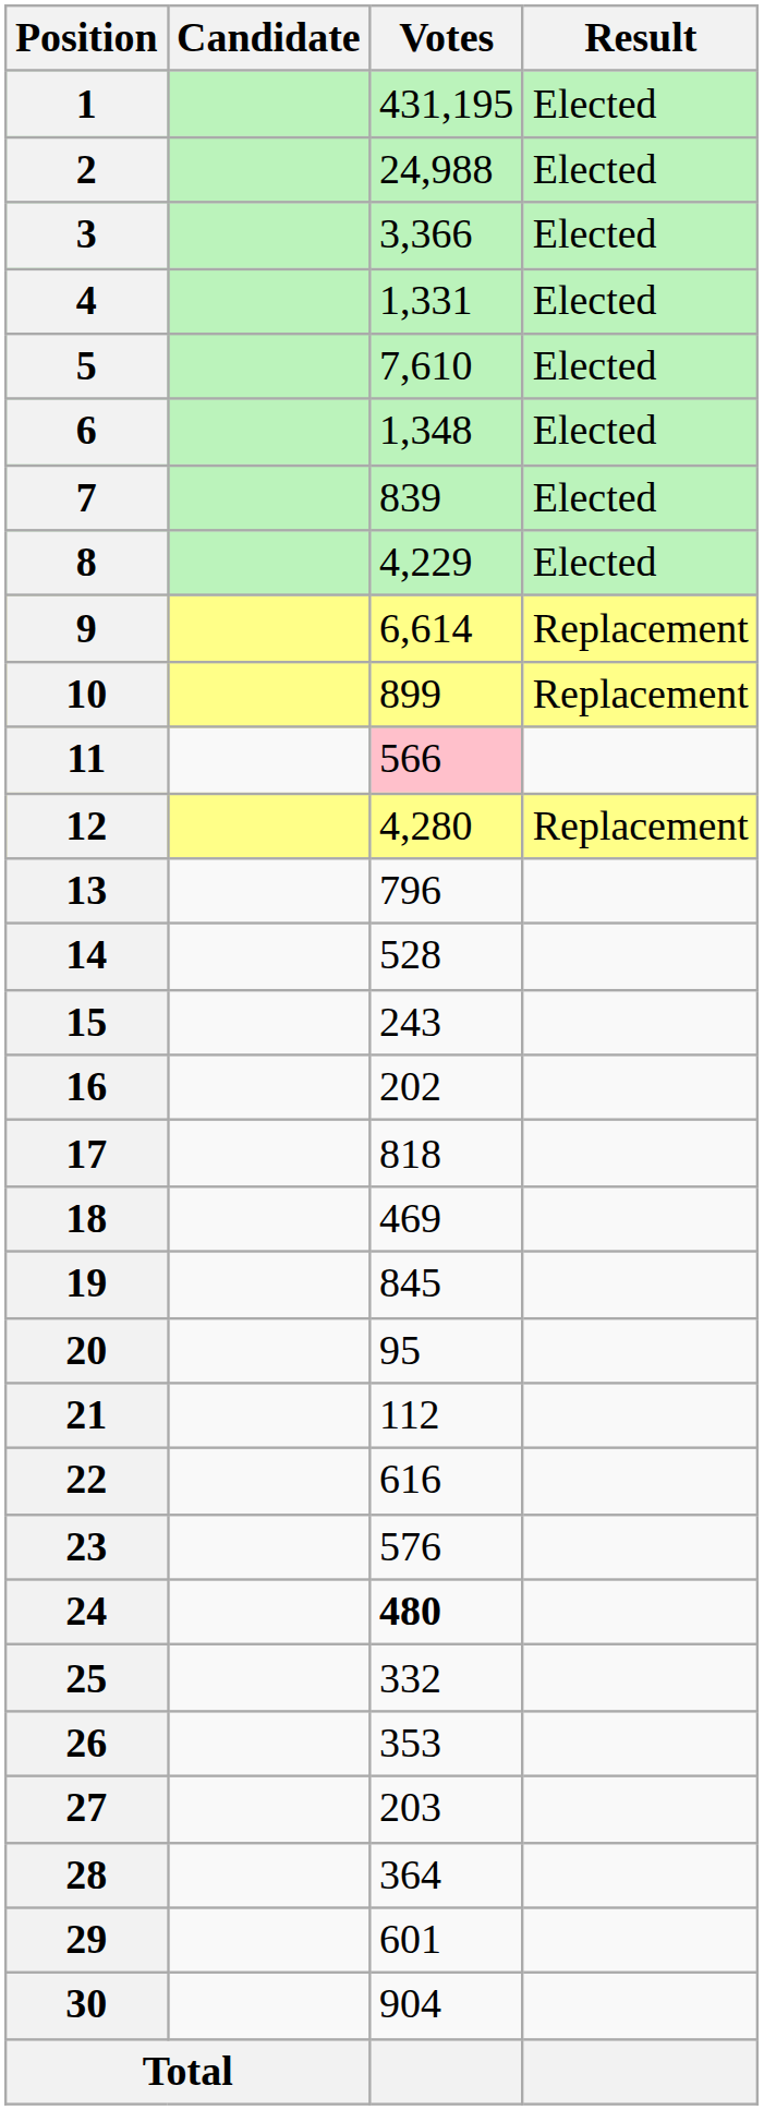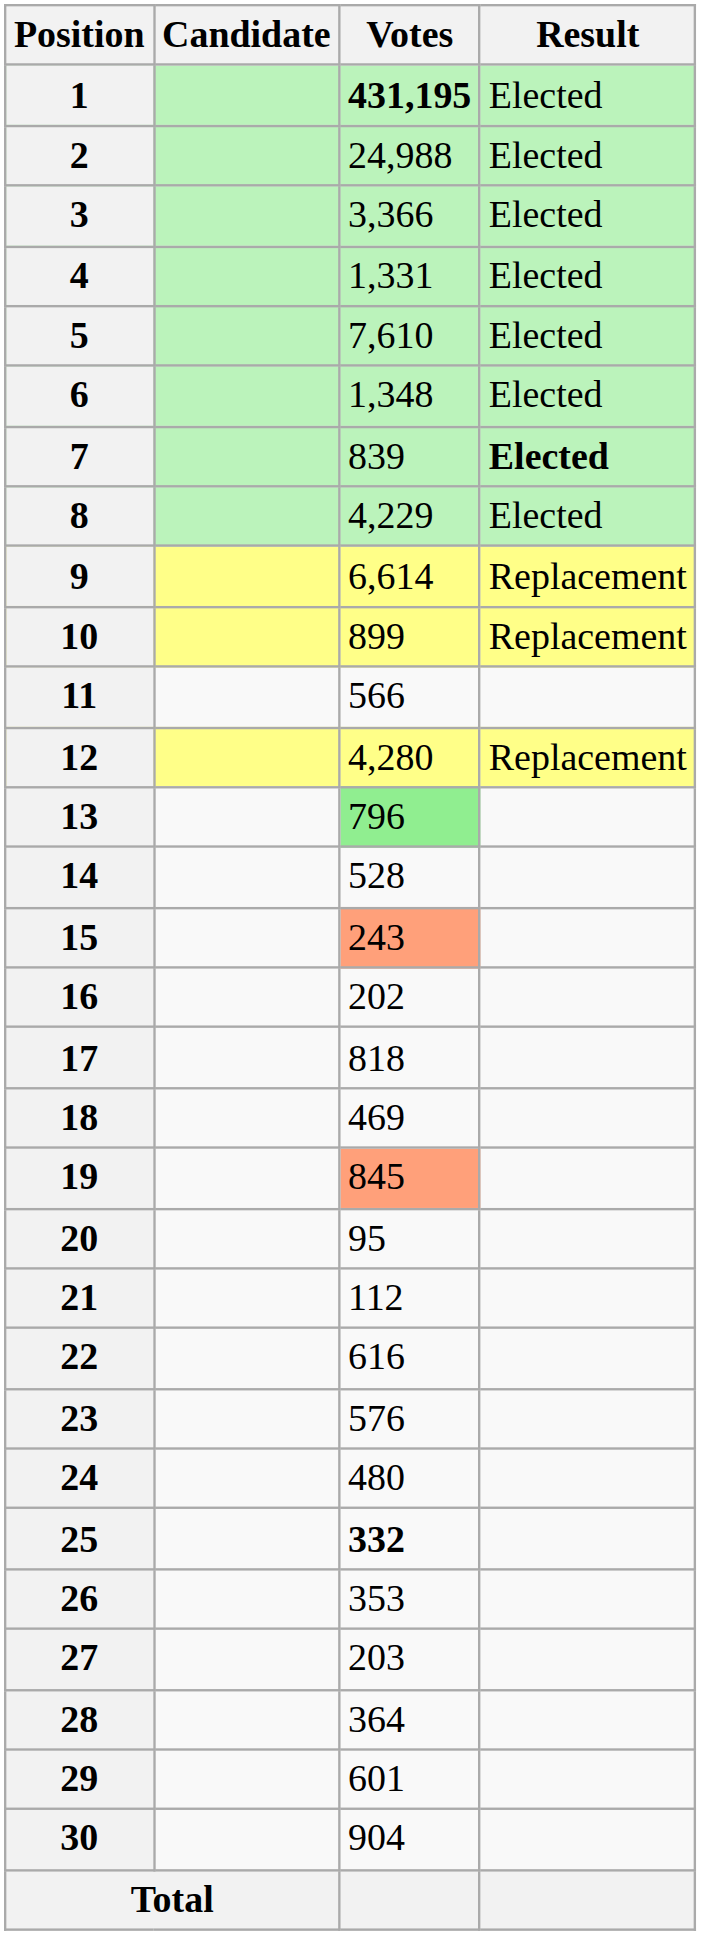1 | Votes: normal -> bold
7 | Result: normal -> bold
11 | Votes: pink background -> no background
13 | Votes: no background -> lightgreen background
15 | Votes: no background -> lightsalmon background
19 | Votes: no background -> lightsalmon background
24 | Votes: bold -> normal
25 | Votes: normal -> bold
